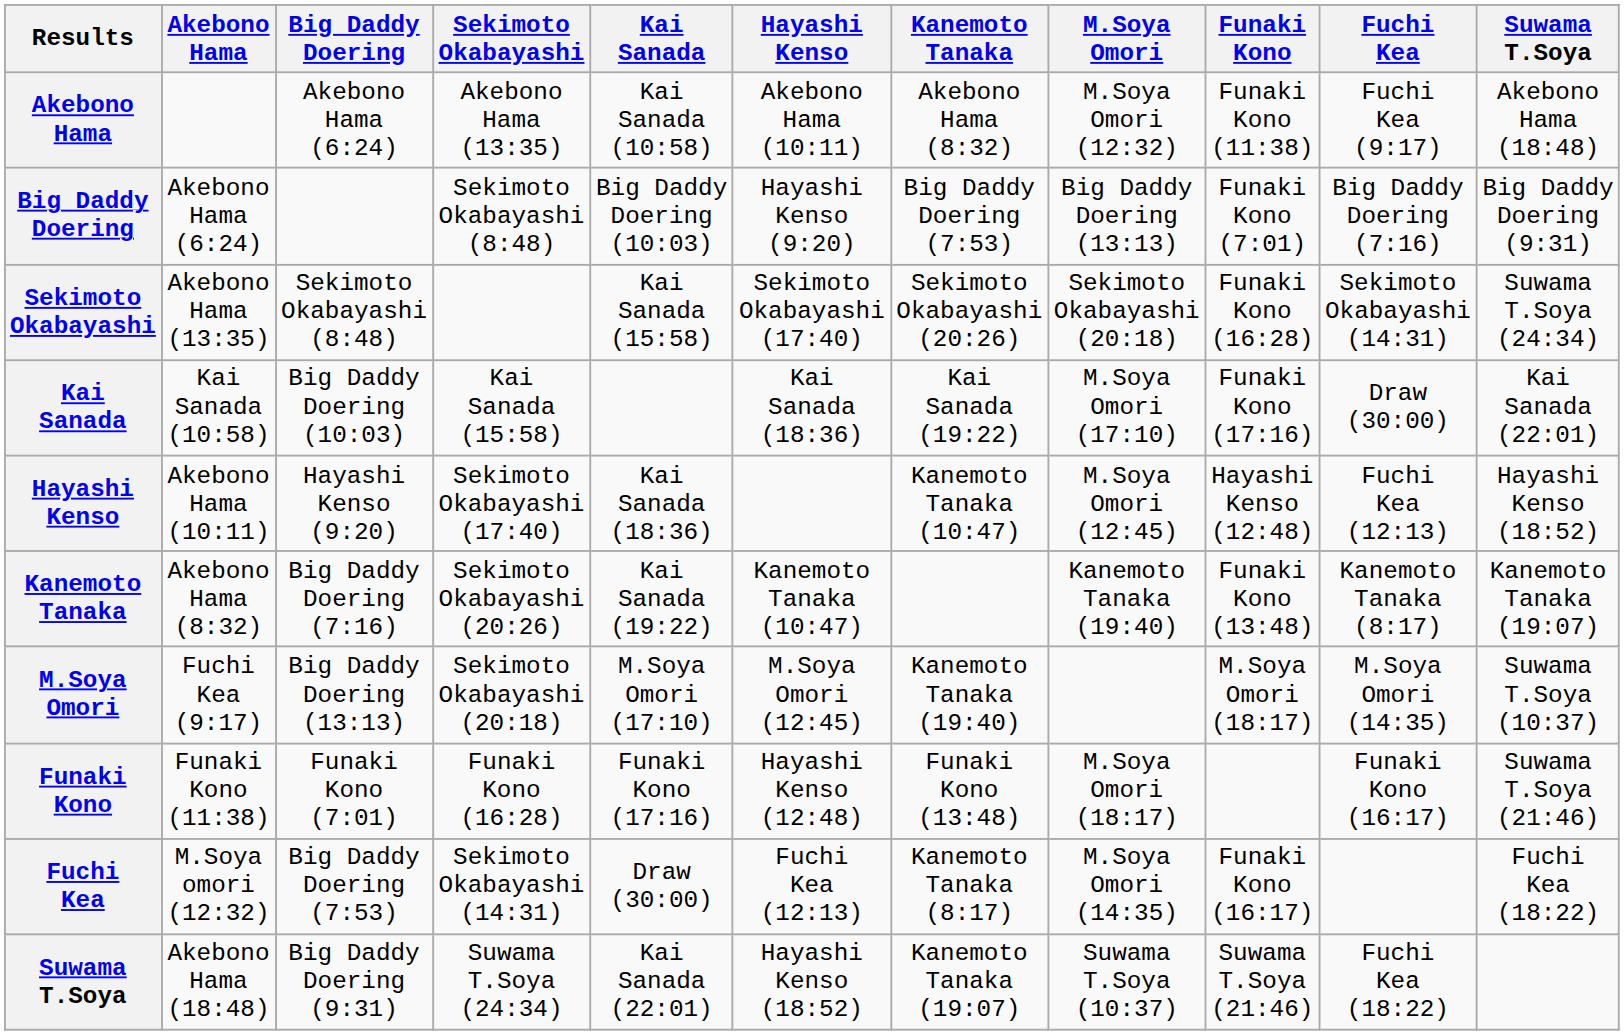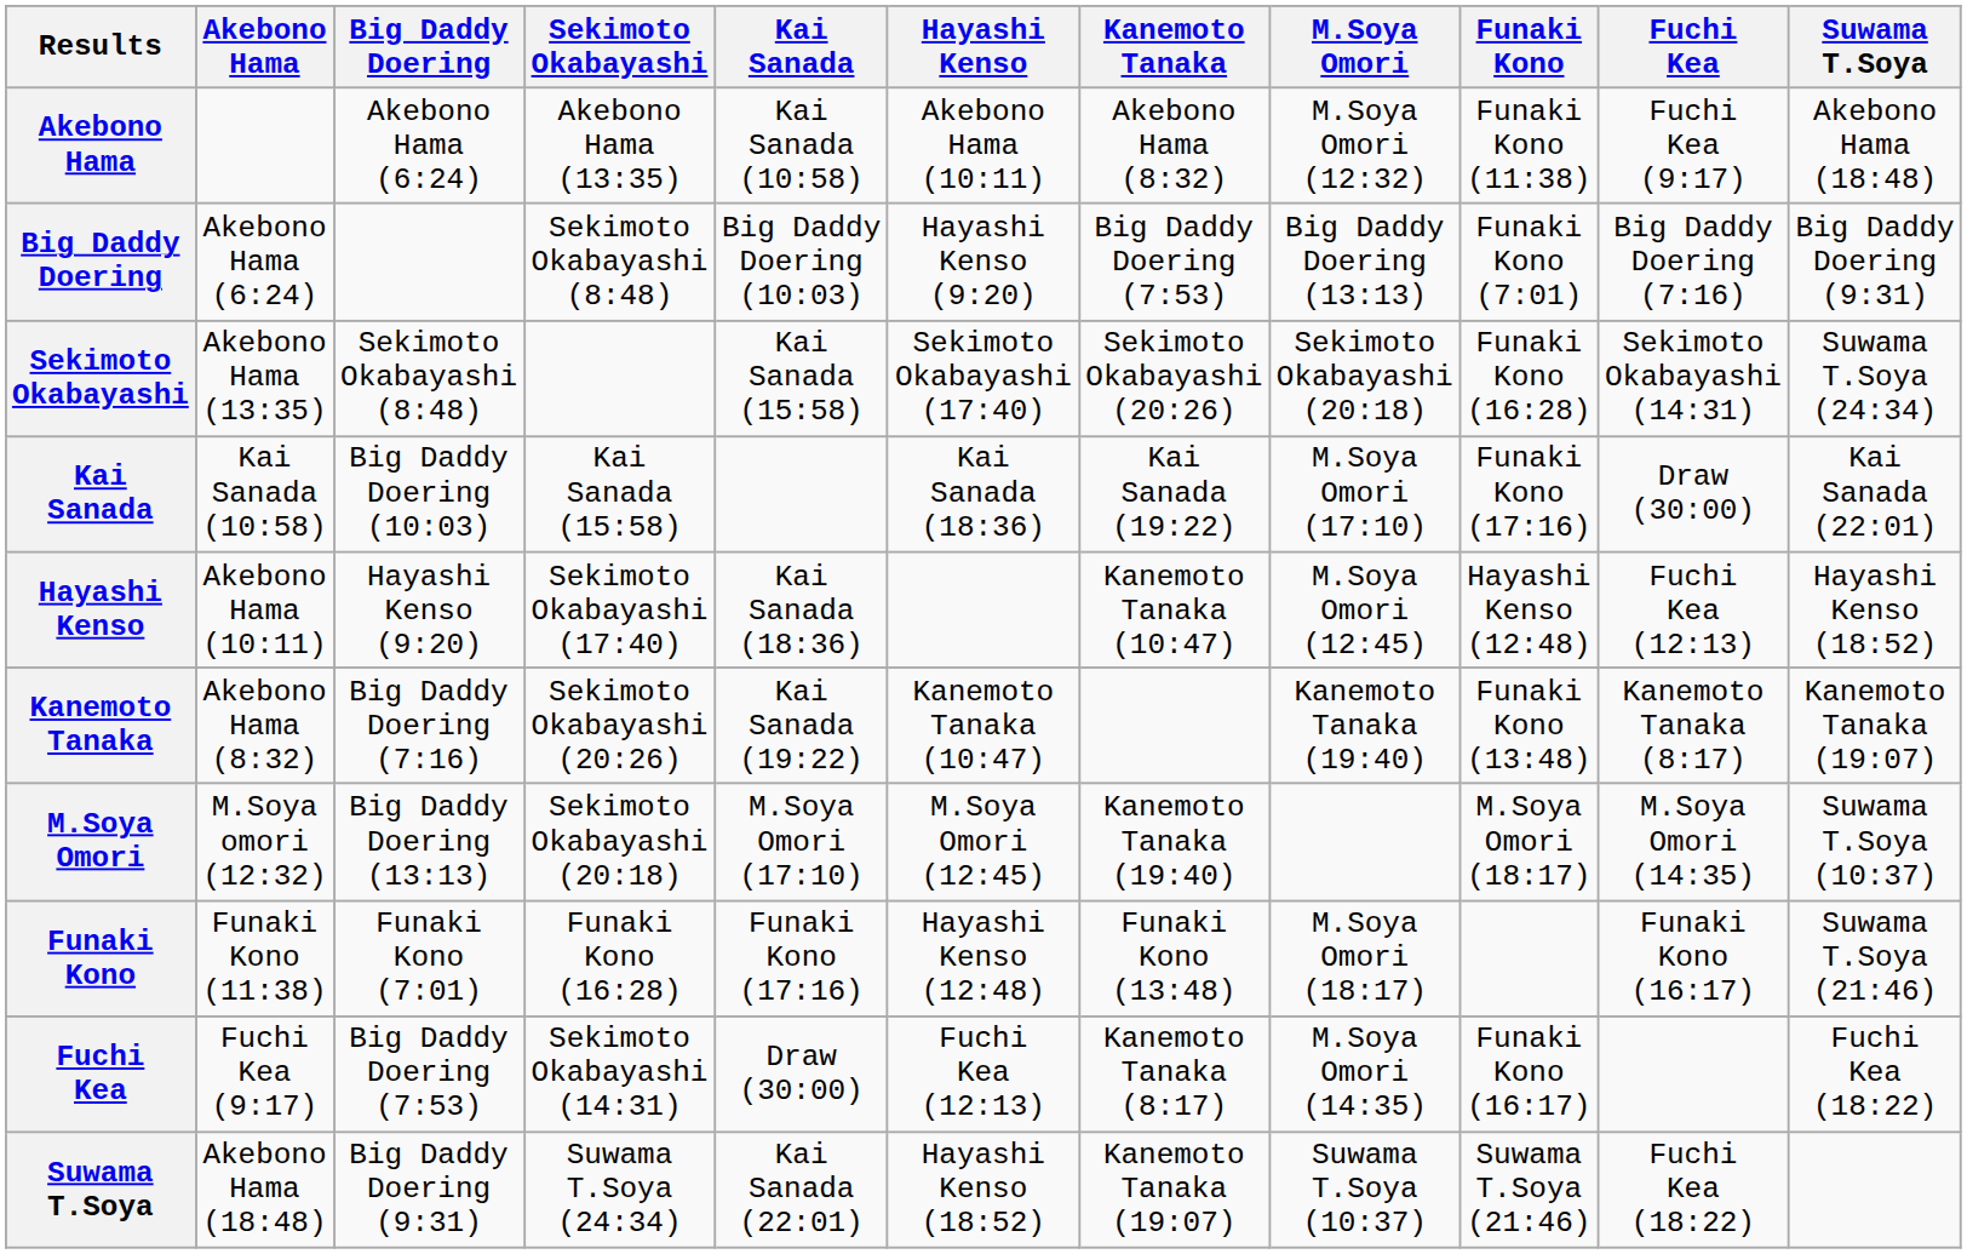row 8 | Akebono Hama: Fuchi Kea (9:17) -> M.Soya omori (12:32)
row 10 | Akebono Hama: M.Soya omori (12:32) -> Fuchi Kea (9:17)
